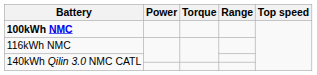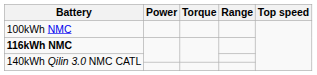100kWh NMC | Battery: bold -> normal
116kWh NMC | Battery: normal -> bold
